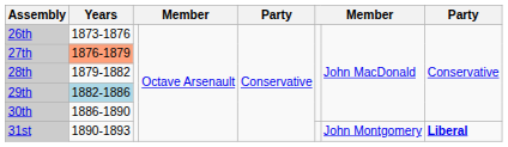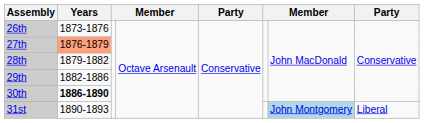29th | Years: lightblue background -> no background
30th | Years: normal -> bold
31st | column 7: no background -> lightblue background
31st | column 8: bold -> normal
